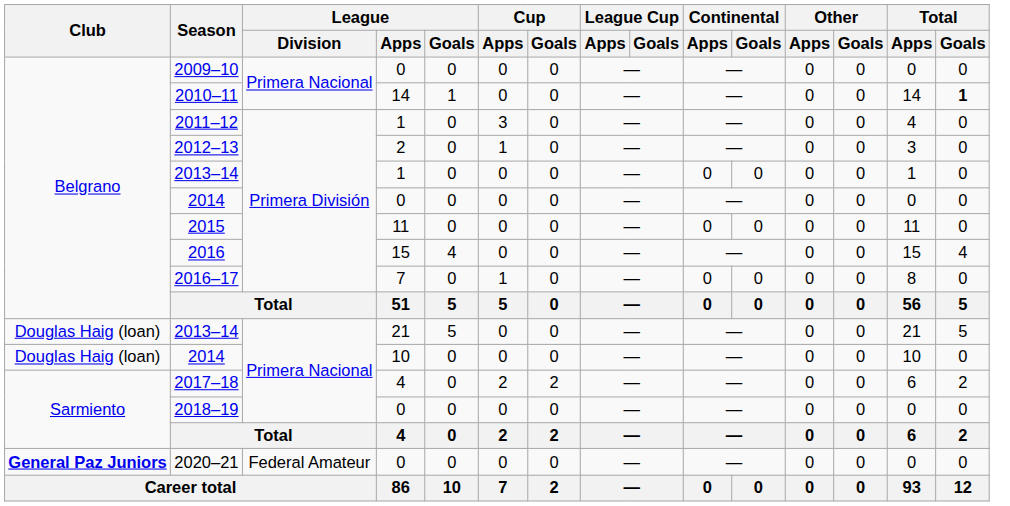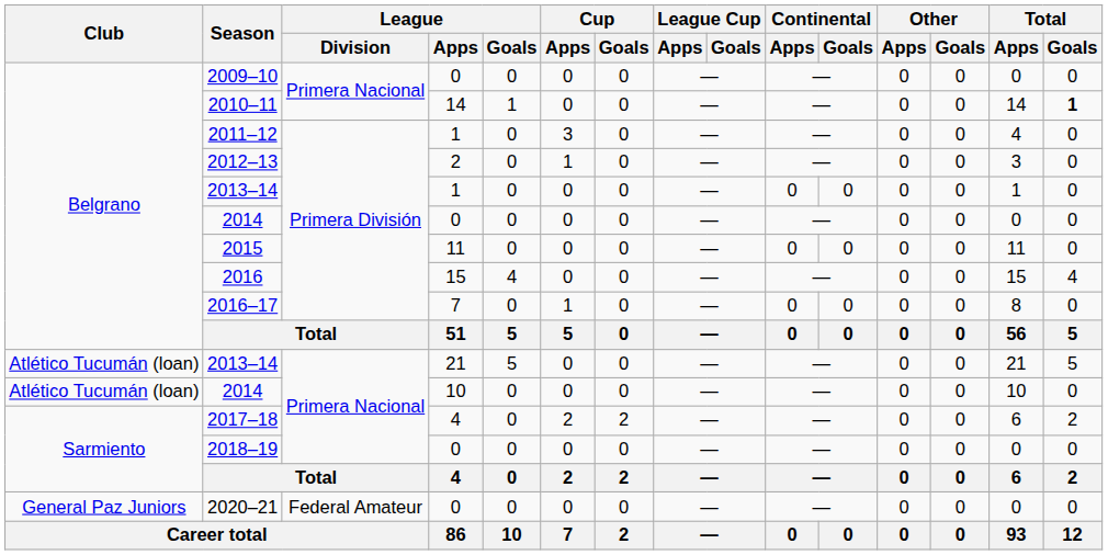2013–14 / 21 | Club: Douglas Haig (loan) -> Atlético Tucumán (loan)
2014 / 10 | Club: Douglas Haig (loan) -> Atlético Tucumán (loan)
2020–21 | Club: bold -> normal
